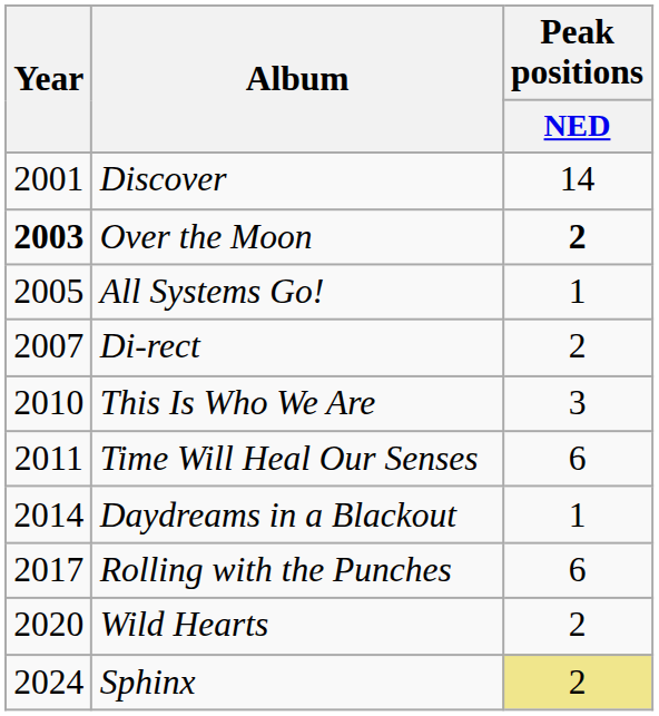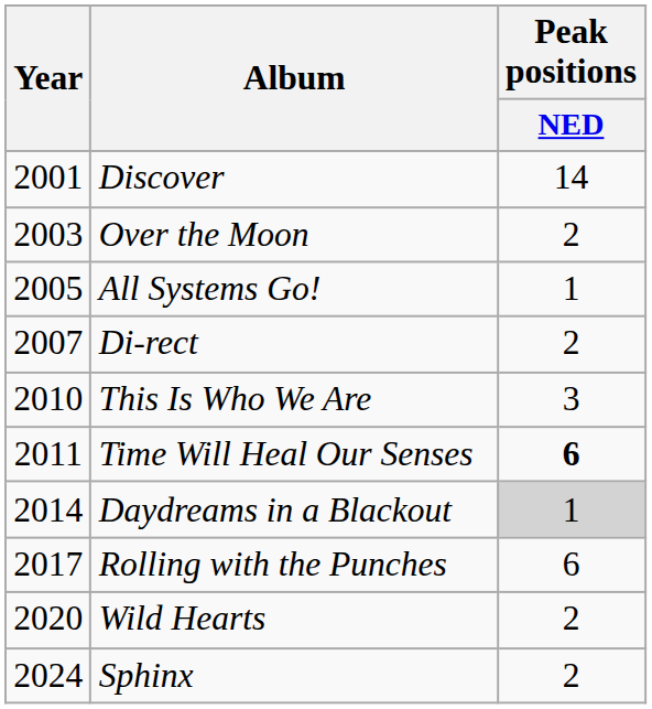Over the Moon | Year: bold -> normal
Over the Moon | Peak positions / NED: bold -> normal
Time Will Heal Our Senses | Peak positions / NED: normal -> bold
Daydreams in a Blackout | Peak positions / NED: no background -> lightgrey background
Sphinx | Peak positions / NED: khaki background -> no background
